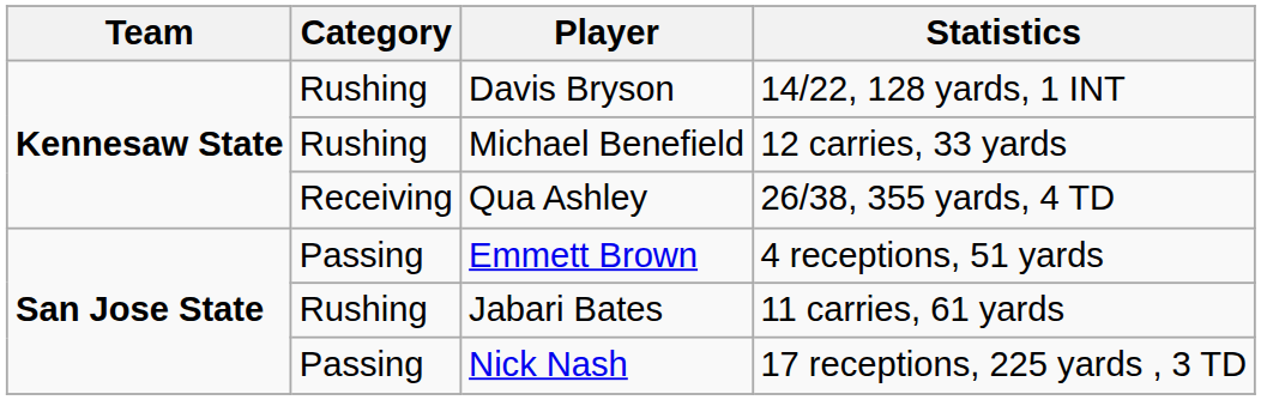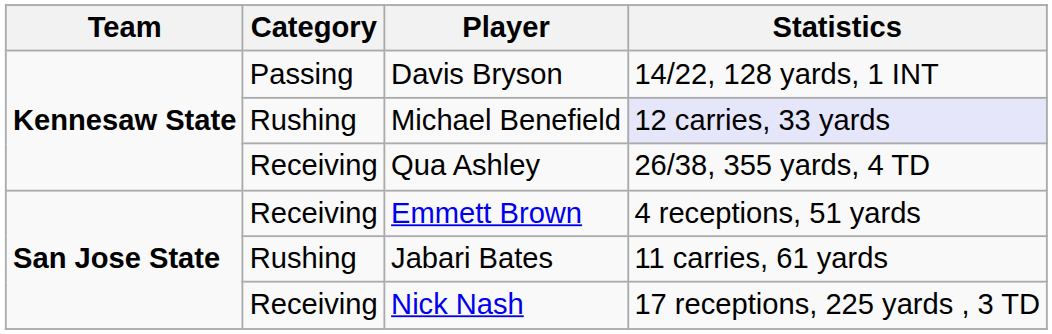Davis Bryson | Category: Rushing -> Passing
Michael Benefield | Statistics: no background -> lavender background
Emmett Brown | Category: Passing -> Receiving
Nick Nash | Category: Passing -> Receiving
